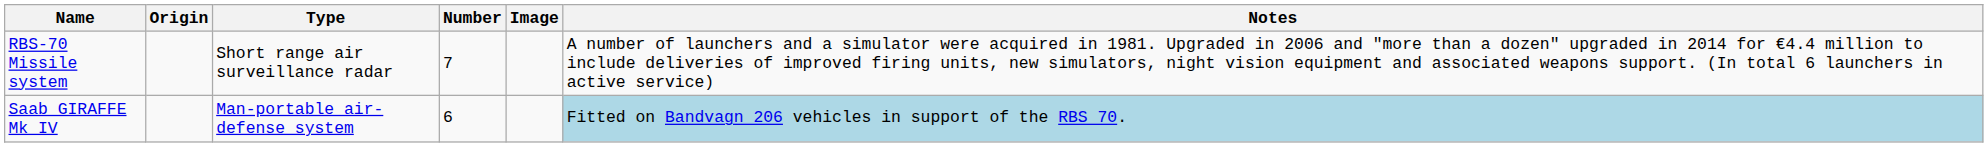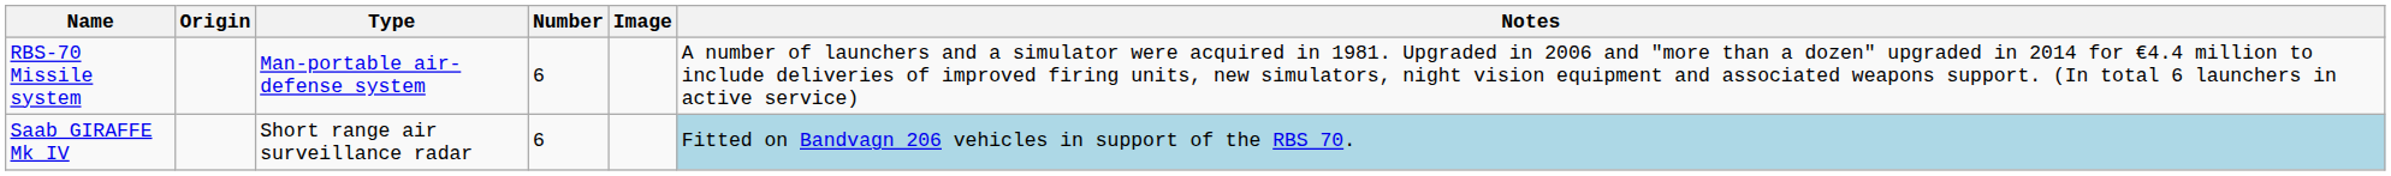RBS-70 Missile system | Type: Short range air surveillance radar -> Man-portable air-defense system
RBS-70 Missile system | Number: 7 -> 6
Saab GIRAFFE Mk IV | Type: Man-portable air-defense system -> Short range air surveillance radar
